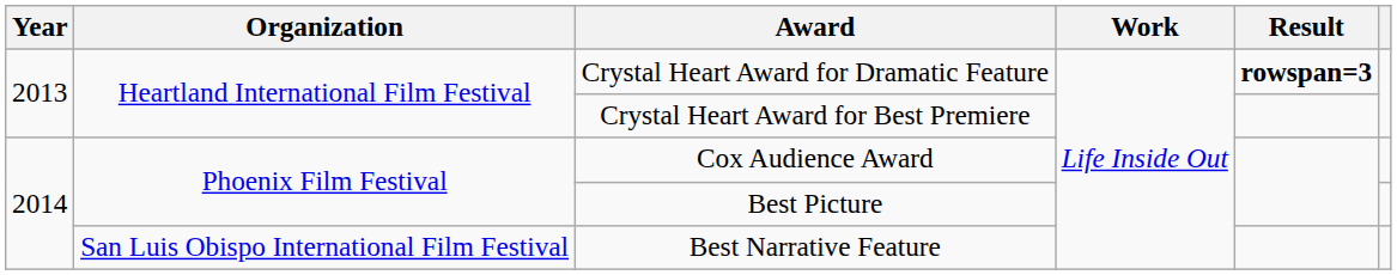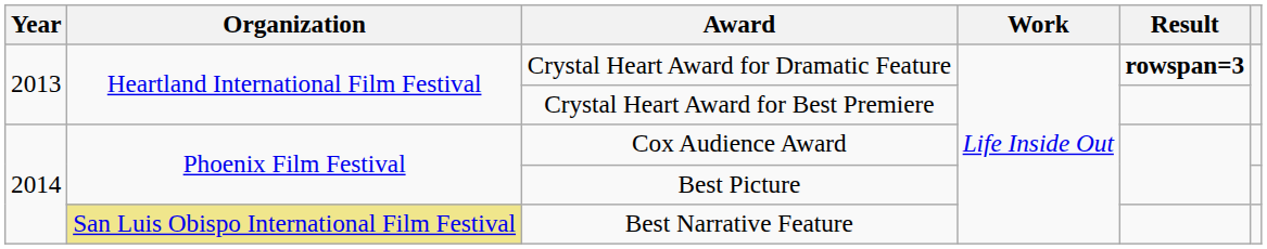Best Narrative Feature | Organization: no background -> khaki background
